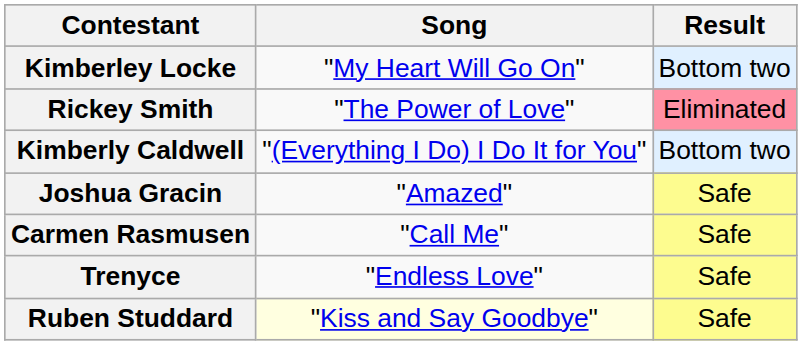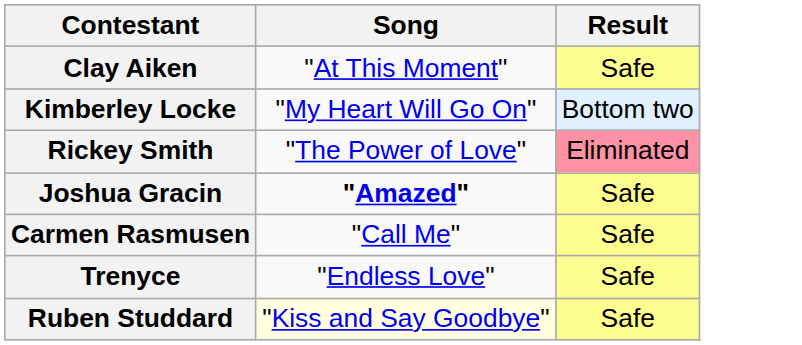+ row: Clay Aiken | "At This Moment" | Safe
- row: Kimberly Caldwell | "(Everything I Do) I Do It for You" | Bottom two
Joshua Gracin | Song: normal -> bold
